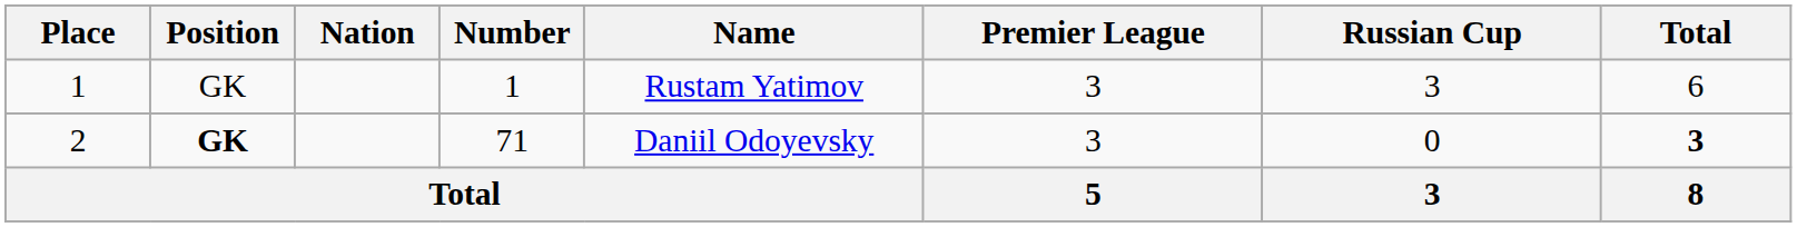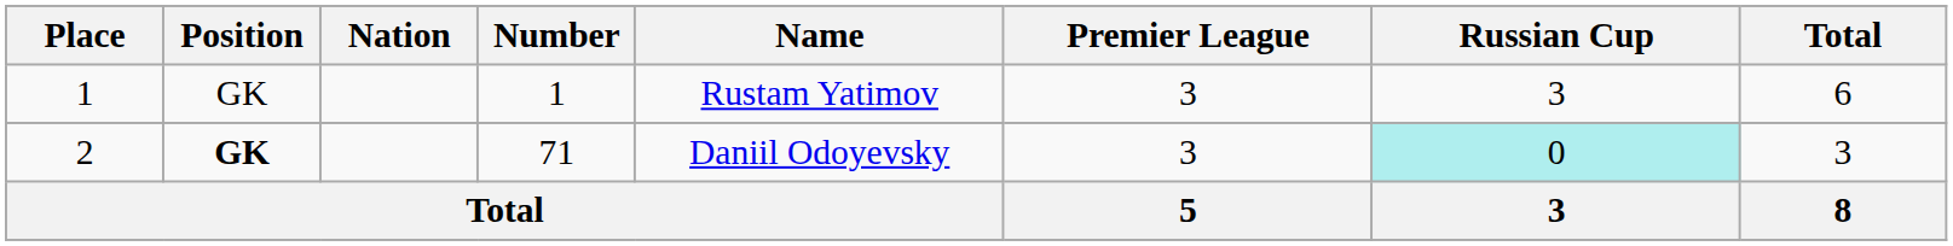2 | Russian Cup: no background -> paleturquoise background
2 | Total: bold -> normal
